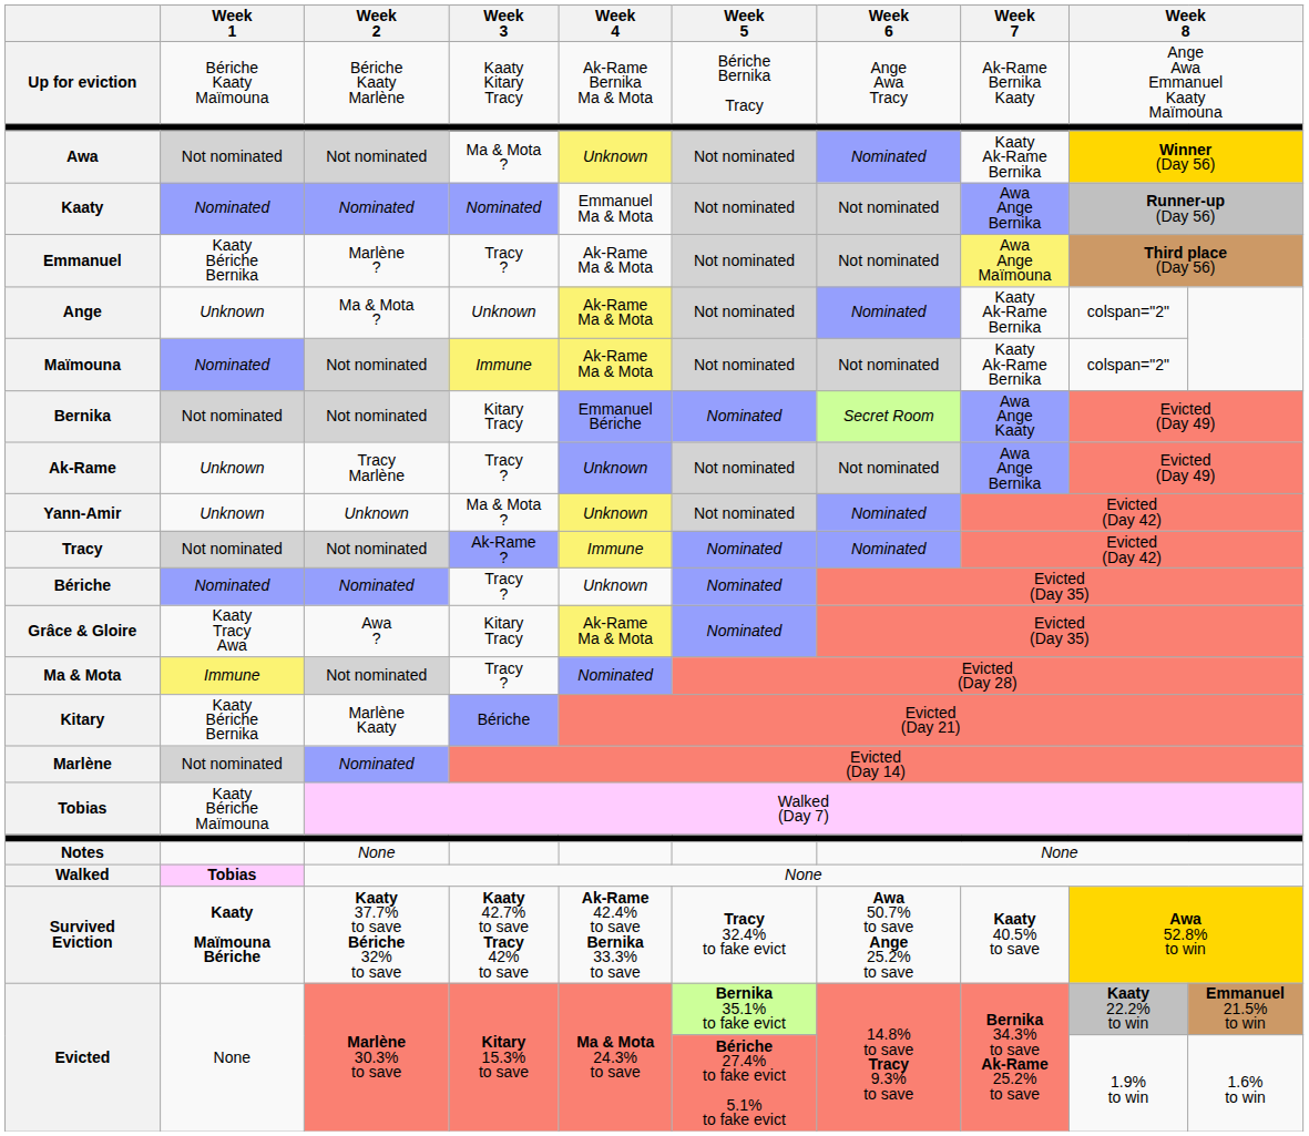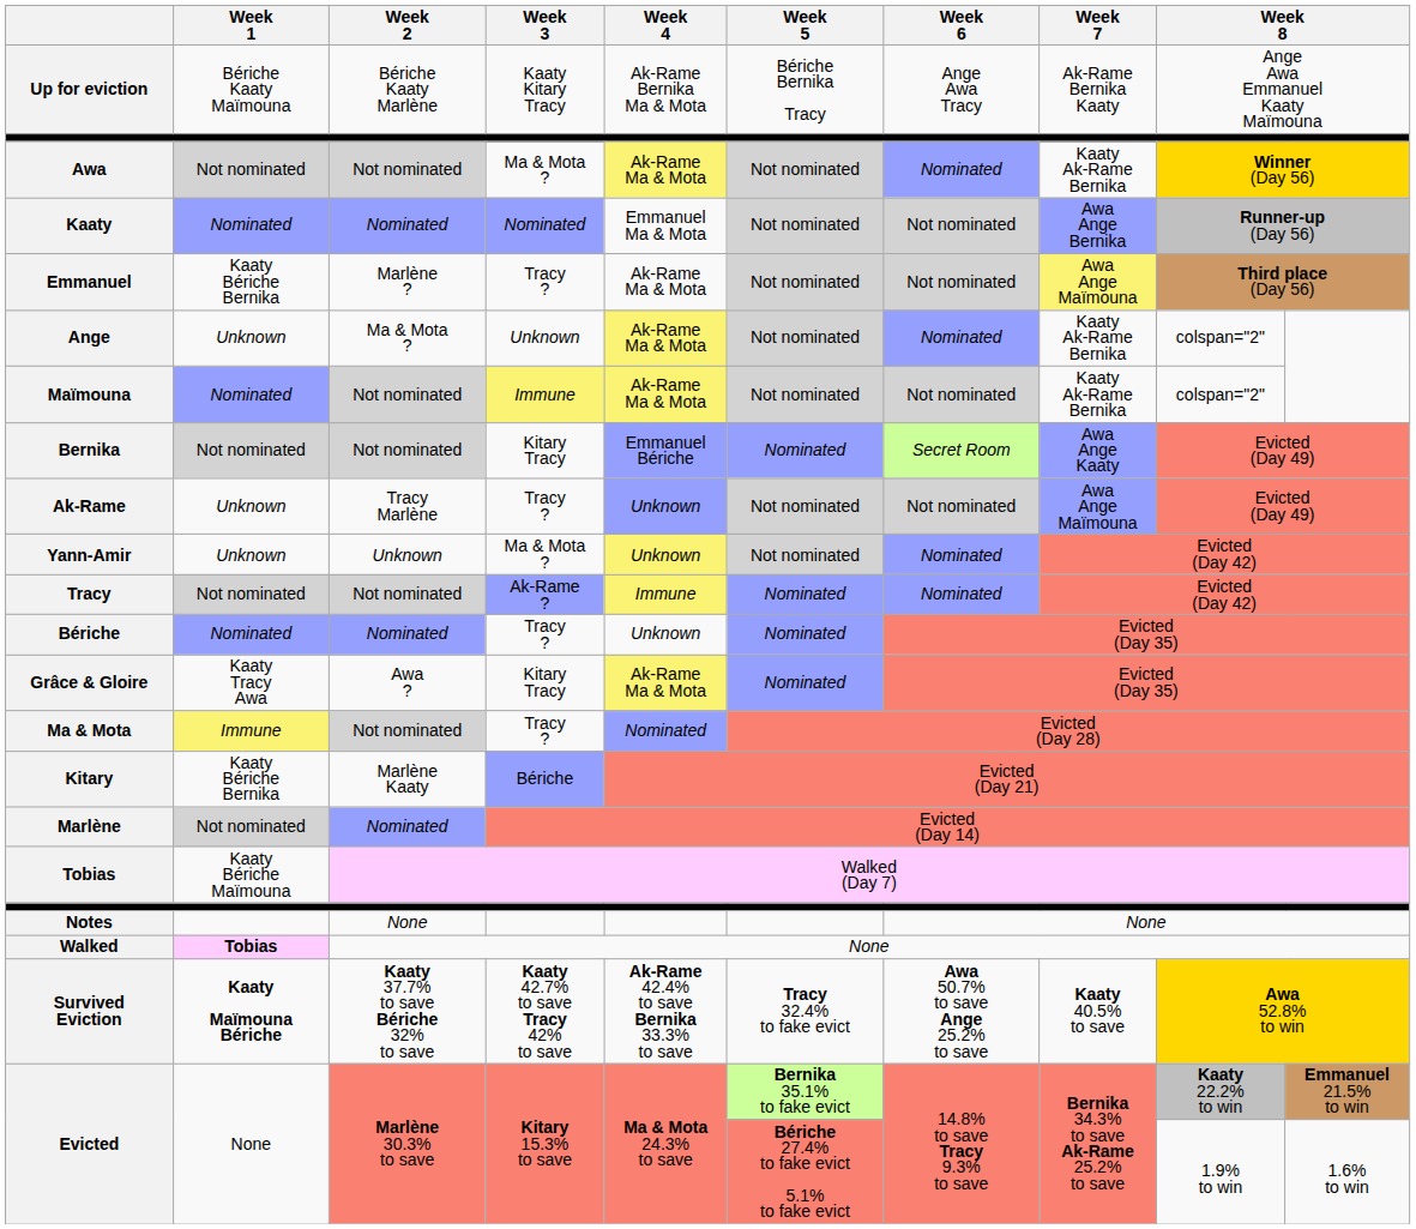Awa | Week 4: Unknown -> Ak-Rame Ma & Mota
Ak-Rame | Week 7: Awa Ange Bernika -> Awa Ange Maïmouna
